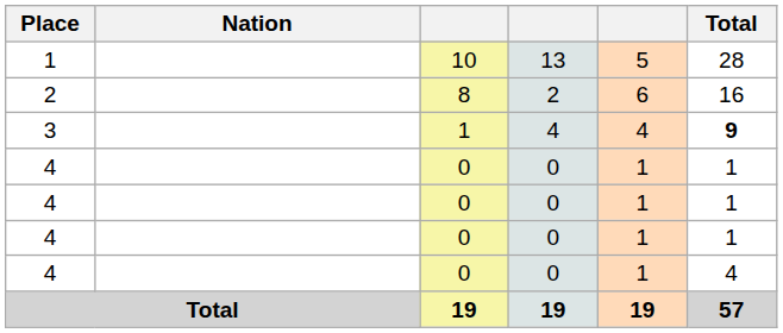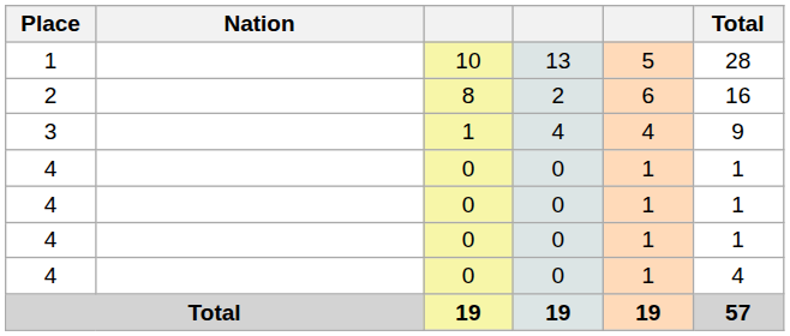3 | Total: bold -> normal
